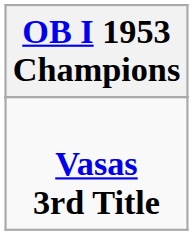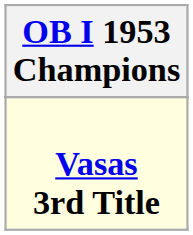row 2 | column 1: no background -> lightyellow background
